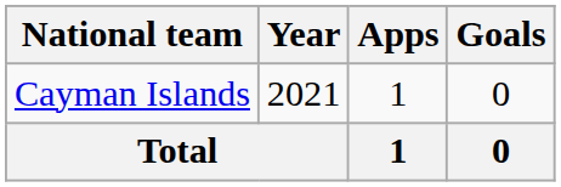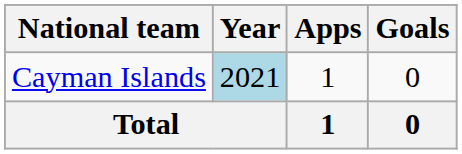Cayman Islands | Year: no background -> lightblue background
